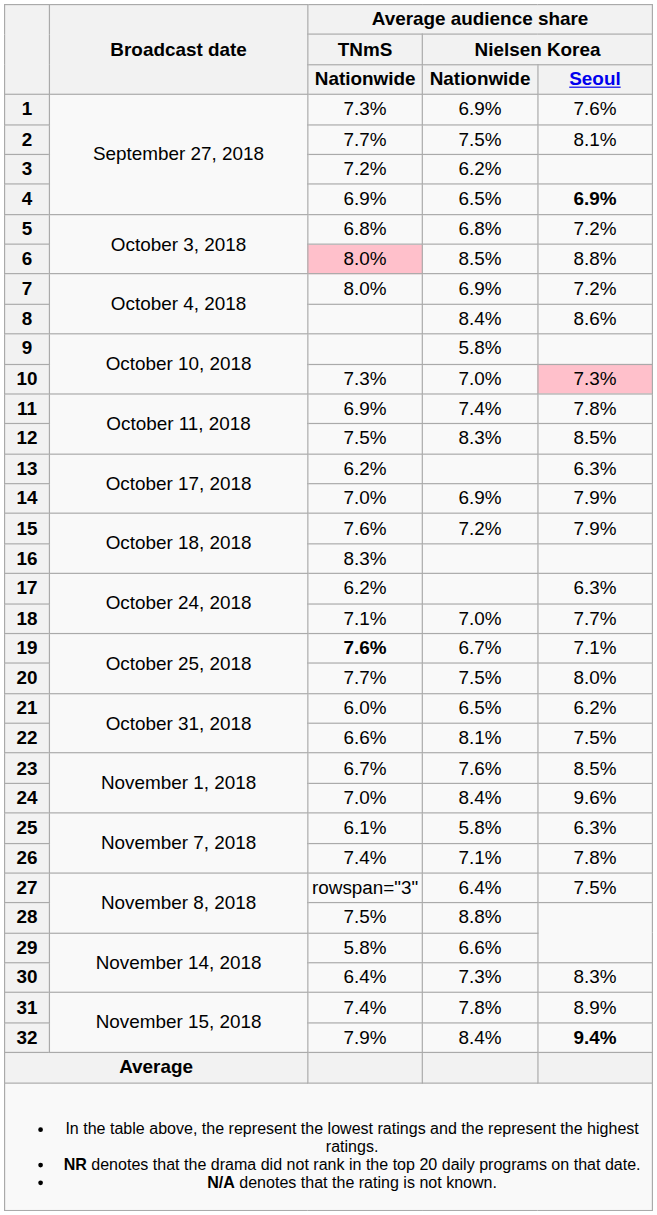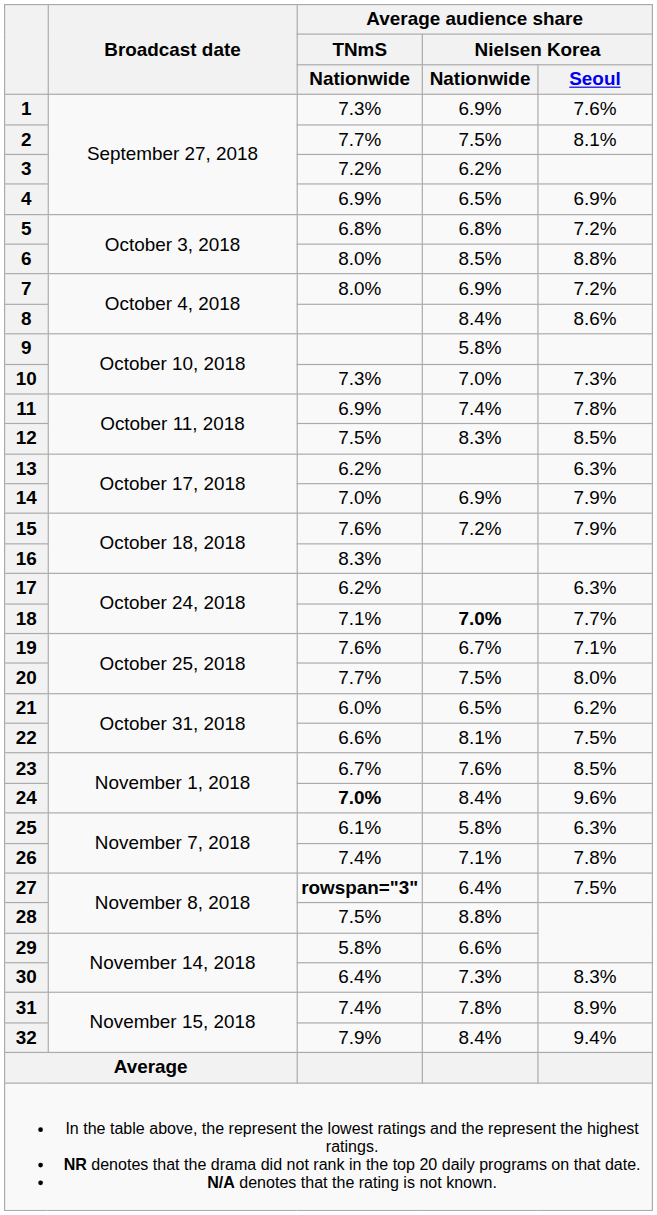4 | Average audience share / Nielsen Korea / Seoul: bold -> normal
6 | Average audience share / TNmS / Nationwide: pink background -> no background
10 | Average audience share / Nielsen Korea / Seoul: pink background -> no background
18 | Average audience share / Nielsen Korea / Nationwide: normal -> bold
19 | Average audience share / TNmS / Nationwide: bold -> normal
24 | Average audience share / TNmS / Nationwide: normal -> bold
27 | Average audience share / TNmS / Nationwide: normal -> bold
32 | Average audience share / Nielsen Korea / Seoul: bold -> normal
